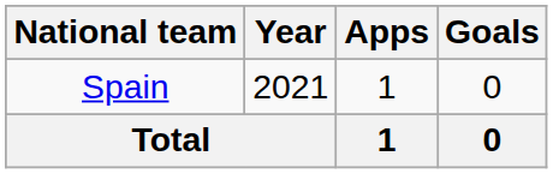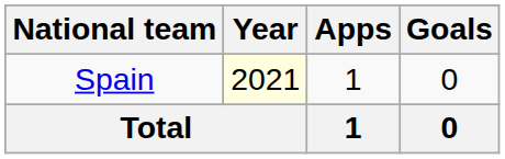Spain | Year: no background -> lightyellow background
